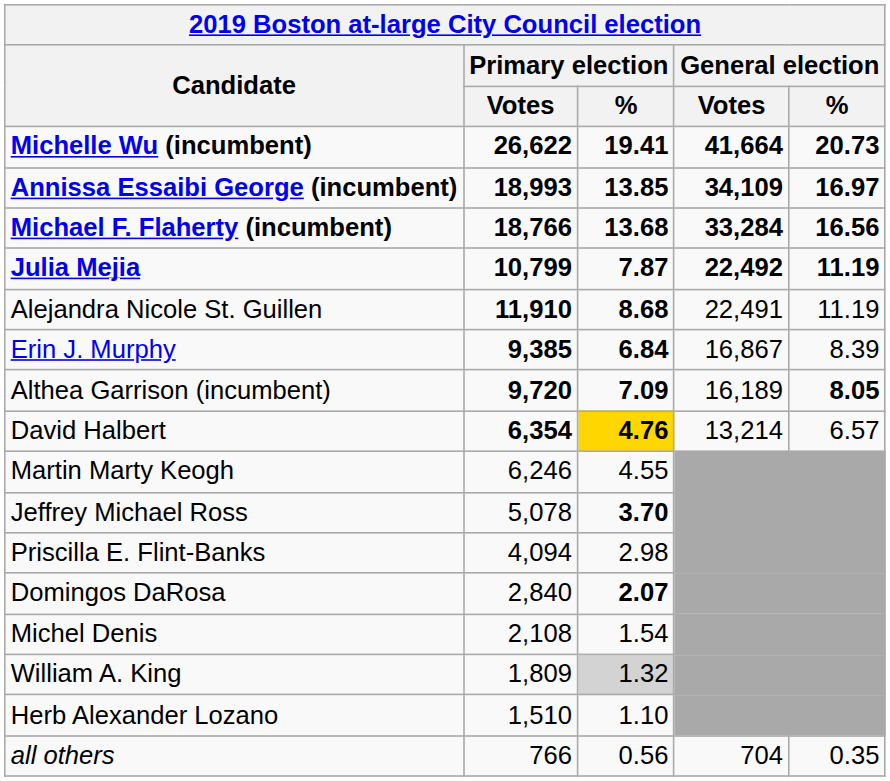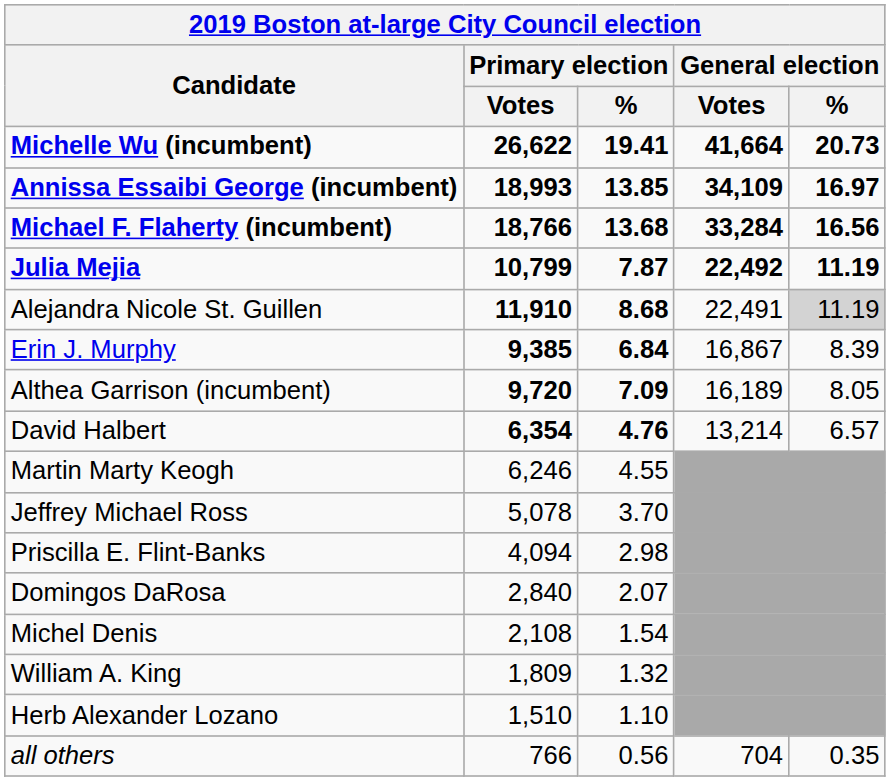Alejandra Nicole St. Guillen | General election / %: no background -> lightgrey background
Althea Garrison (incumbent) | General election / %: bold -> normal
David Halbert | Primary election / %: gold background -> no background
Jeffrey Michael Ross | Primary election / %: bold -> normal
Domingos DaRosa | Primary election / %: bold -> normal
William A. King | Primary election / %: lightgrey background -> no background
